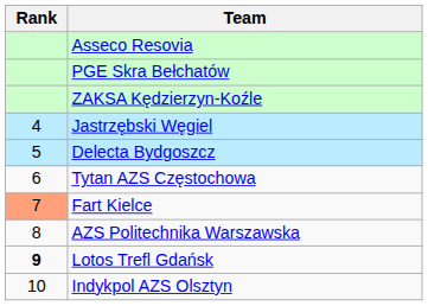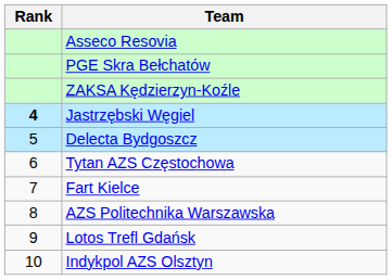Jastrzębski Węgiel | Rank: normal -> bold
Fart Kielce | Rank: lightsalmon background -> no background
Lotos Trefl Gdańsk | Rank: bold -> normal
